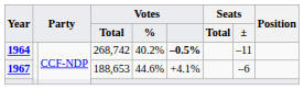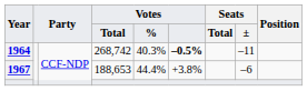1964 | Votes / %: 40.2% -> 40.3%
1967 | Votes / %: 44.6% -> 44.4%
1967 | Votes: +4.1% -> +3.8%
